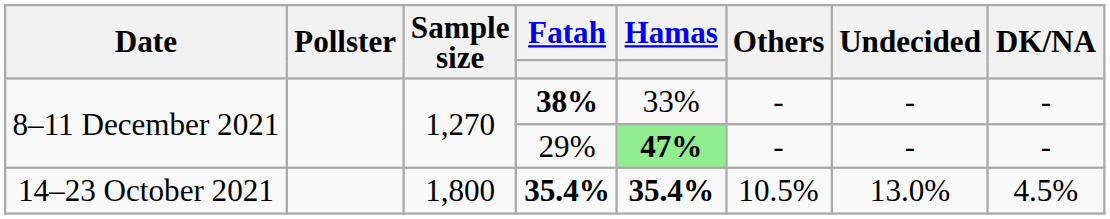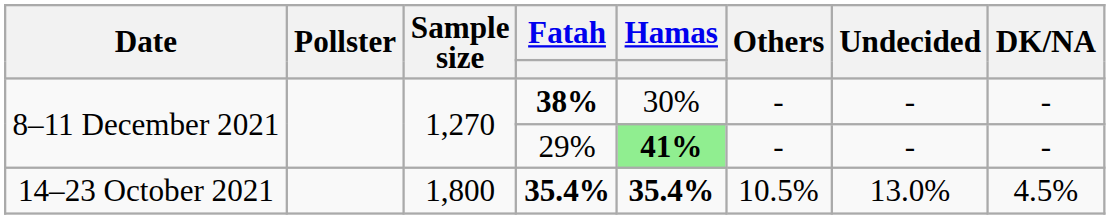38% | Hamas: 33% -> 30%
29% | Hamas: 47% -> 41%
